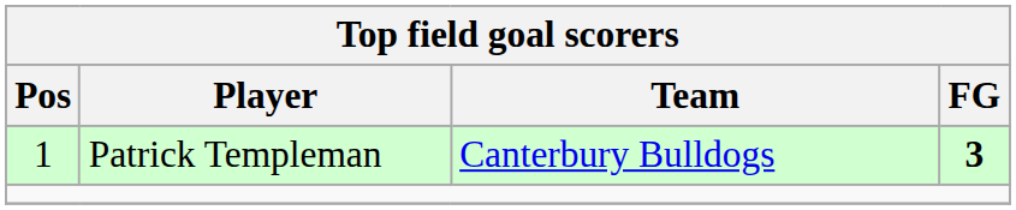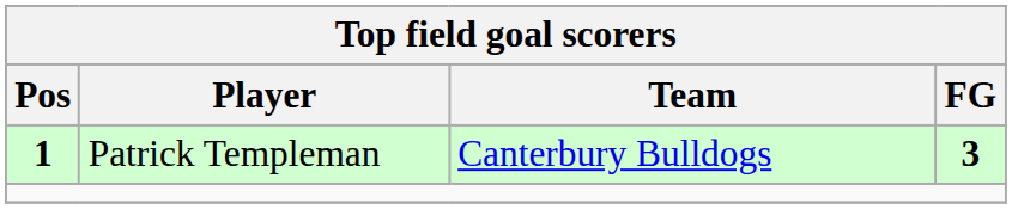Patrick Templeman | Pos: normal -> bold
